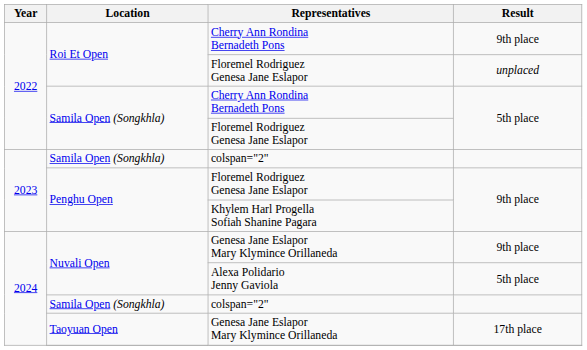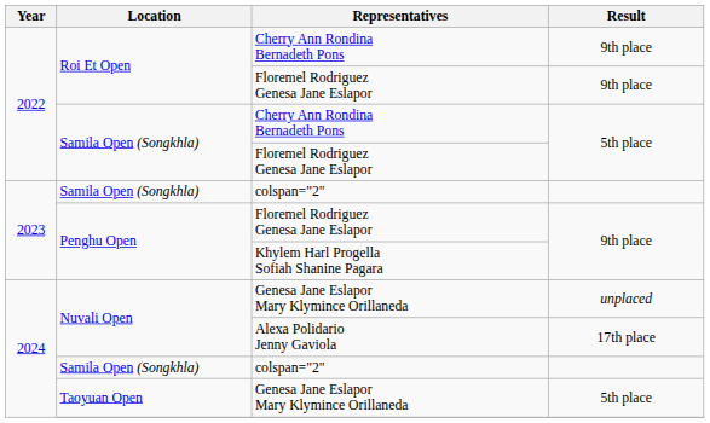Roi Et Open / Floremel Rodriguez Genesa Jane Eslapor | Result: unplaced -> 9th place
Nuvali Open / Genesa Jane Eslapor Mary Klymince Orillaneda | Result: 9th place -> unplaced
Alexa Polidario Jenny Gaviola | Result: 5th place -> 17th place
Taoyuan Open / Genesa Jane Eslapor Mary Klymince Orillaneda | Result: 17th place -> 5th place
